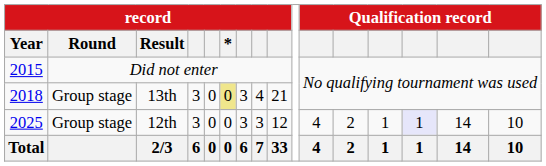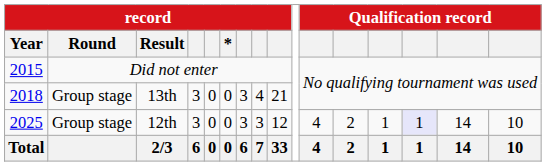13th | record / *: khaki background -> no background
